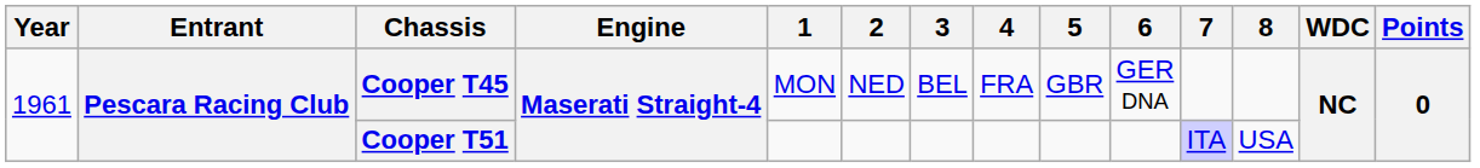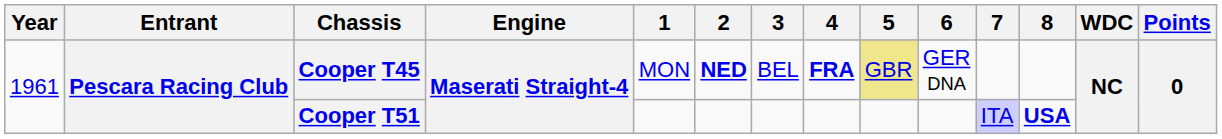Cooper T45 | 2: normal -> bold
Cooper T45 | 4: normal -> bold
Cooper T45 | 5: no background -> khaki background
Cooper T51 | 8: normal -> bold
